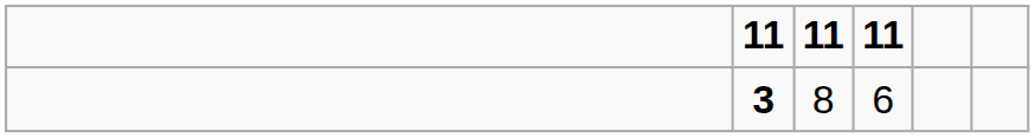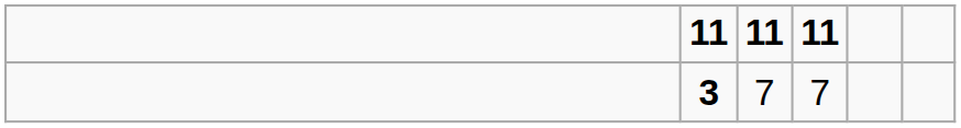row 2 | column 3: 8 -> 7
row 2 | column 4: 6 -> 7
